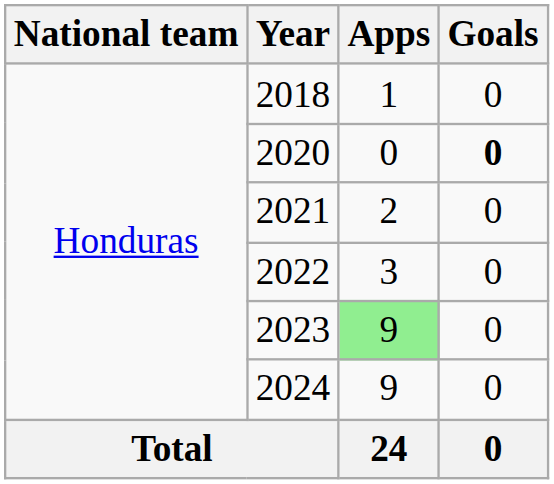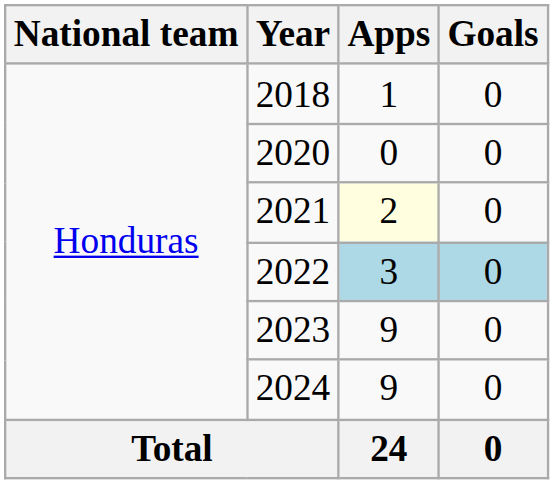2020 | Goals: bold -> normal
2021 | Apps: no background -> lightyellow background
2022 | Apps: no background -> lightblue background
2022 | Goals: no background -> lightblue background
2023 | Apps: lightgreen background -> no background
